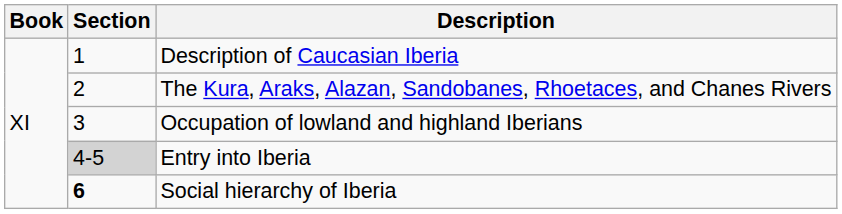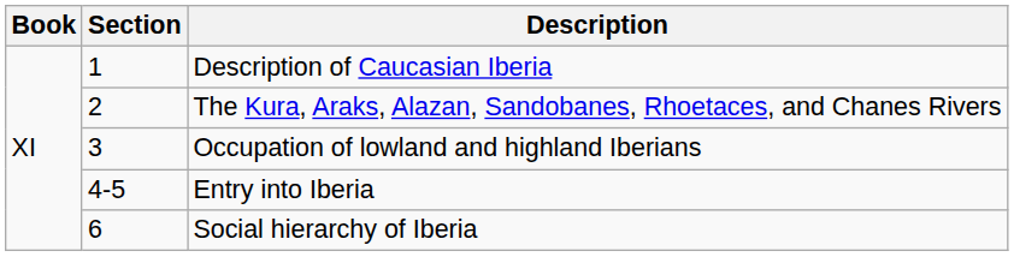Entry into Iberia | Section: lightgrey background -> no background
Social hierarchy of Iberia | Section: bold -> normal
